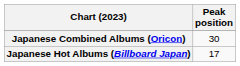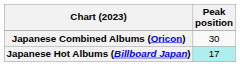Japanese Hot Albums (Billboard Japan) | Peak position: no background -> paleturquoise background
